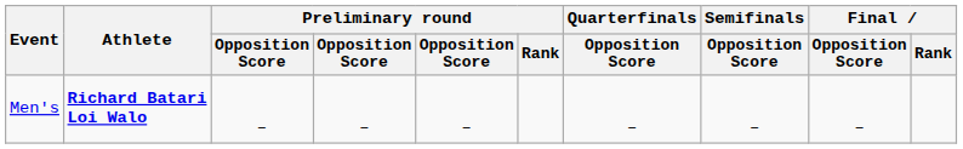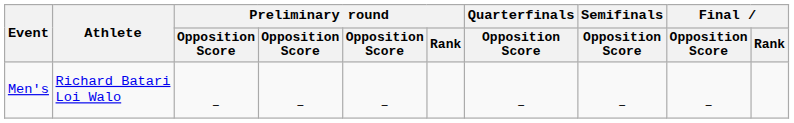Men's | Athlete: bold -> normal
